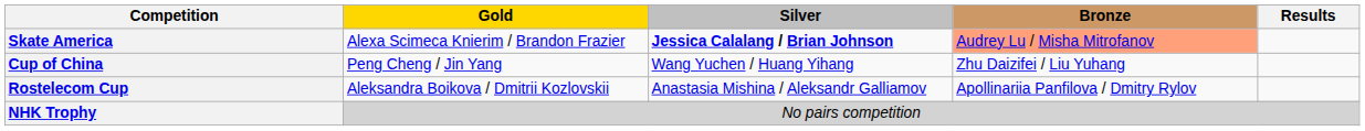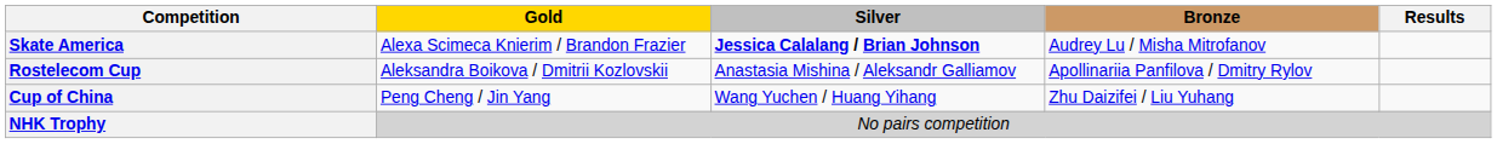Skate America | Bronze: lightsalmon background -> no background
rows swapped: Cup of China <-> Rostelecom Cup
